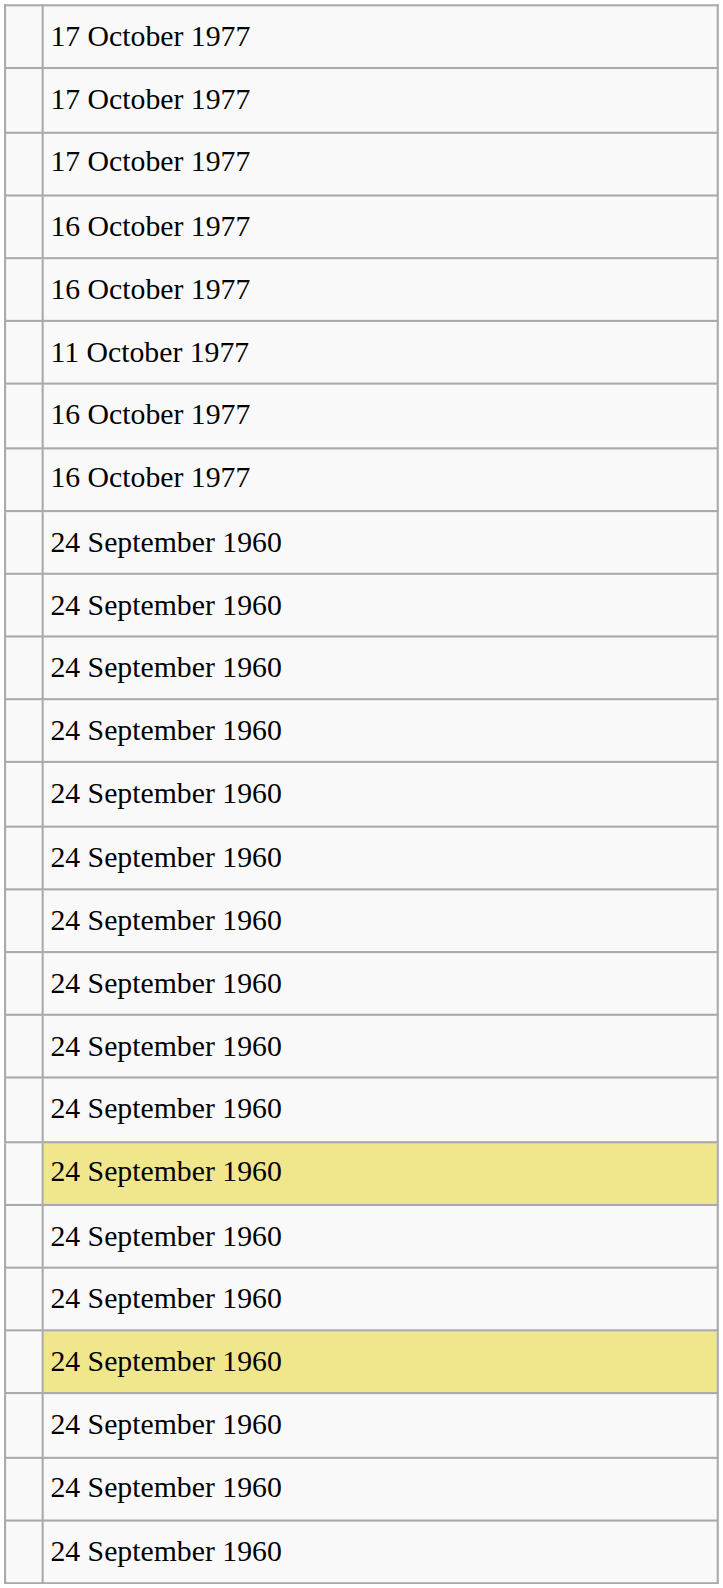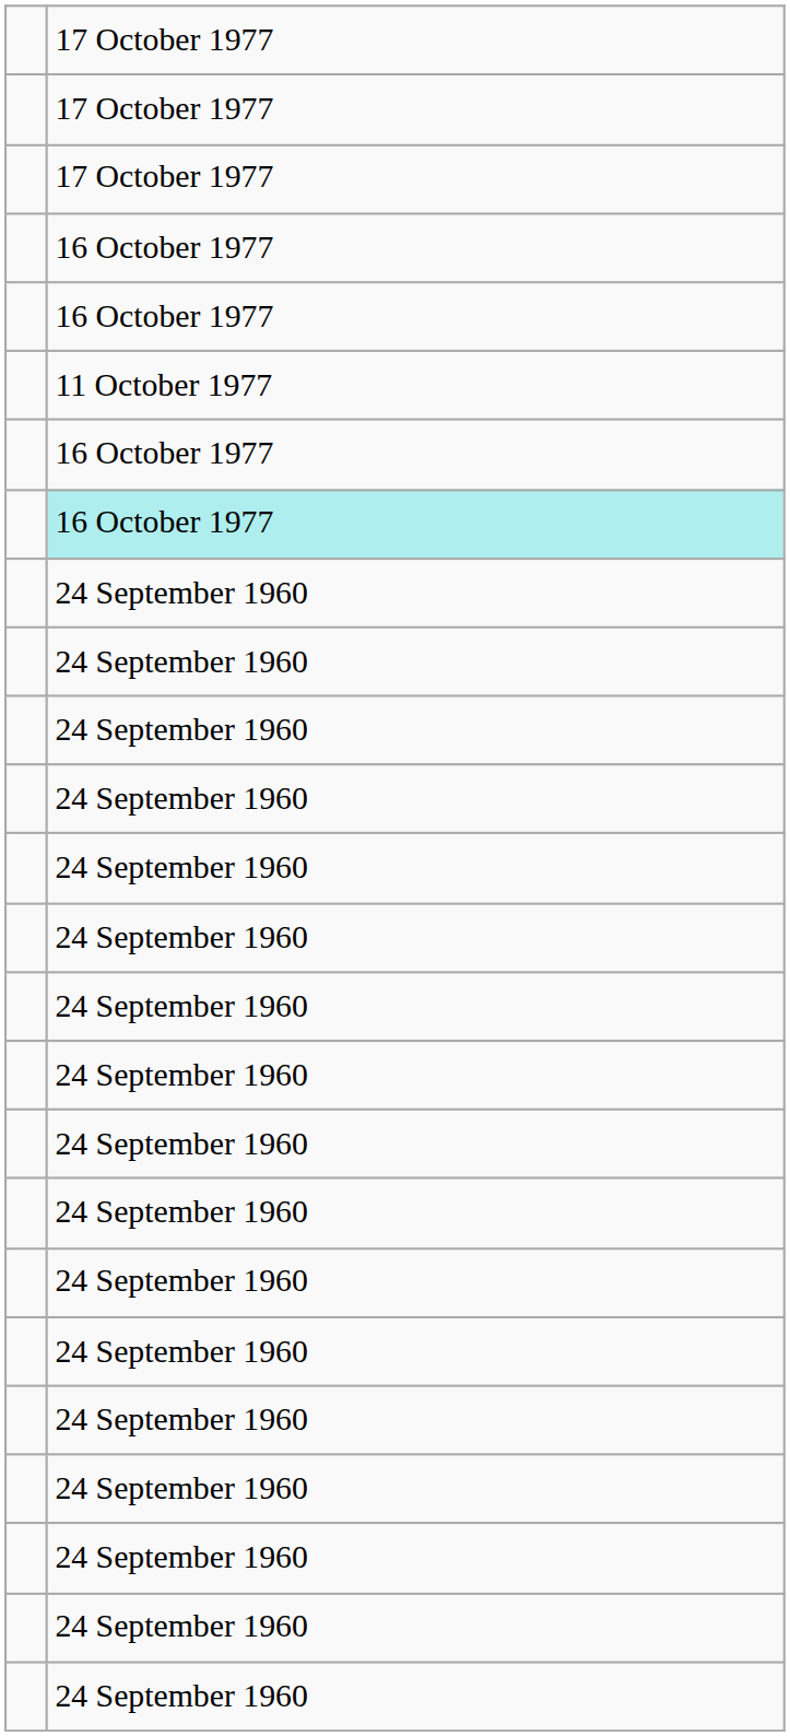row 8 | column 2: no background -> paleturquoise background
row 19 | column 2: khaki background -> no background
row 22 | column 2: khaki background -> no background
